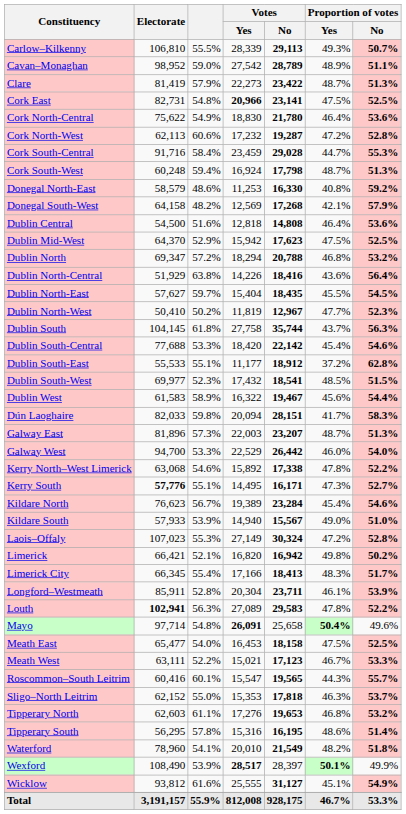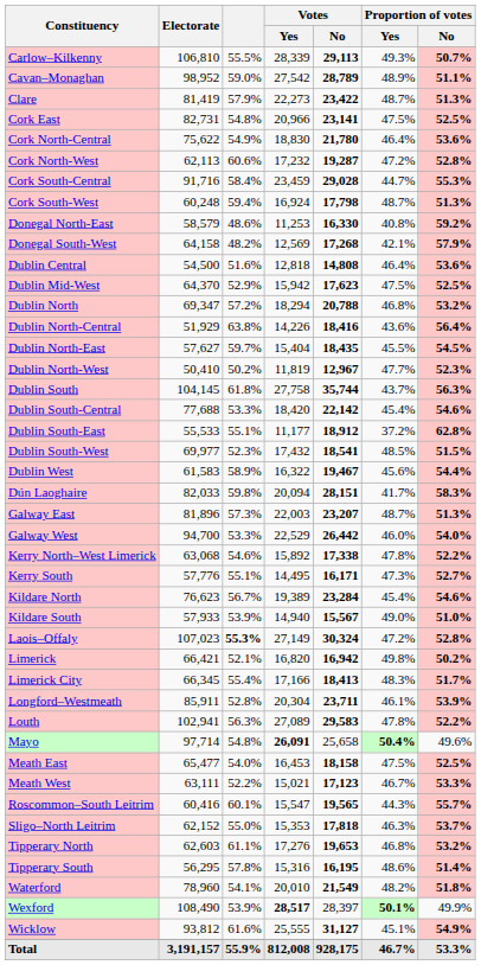Cork East | Votes / Yes: bold -> normal
Kerry South | Electorate: bold -> normal
Laois–Offaly | column 3: normal -> bold
Louth | Electorate: bold -> normal
